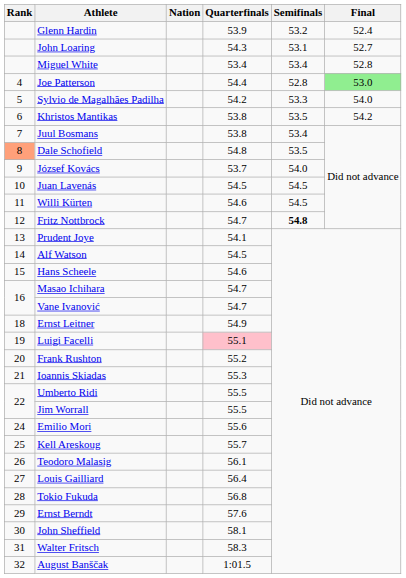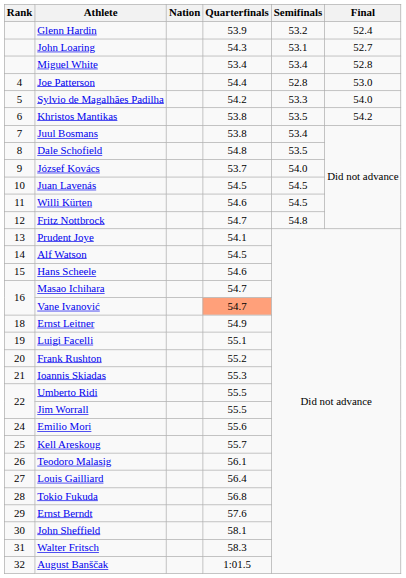Joe Patterson | Final: lightgreen background -> no background
Dale Schofield | Rank: lightsalmon background -> no background
Fritz Nottbrock | Semifinals: bold -> normal
Vane Ivanović | Quarterfinals: no background -> lightsalmon background
Luigi Facelli | Quarterfinals: pink background -> no background
